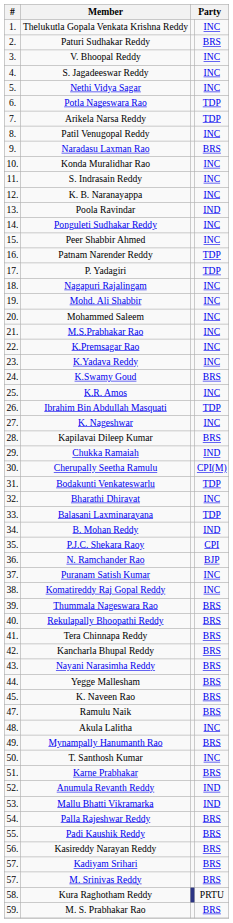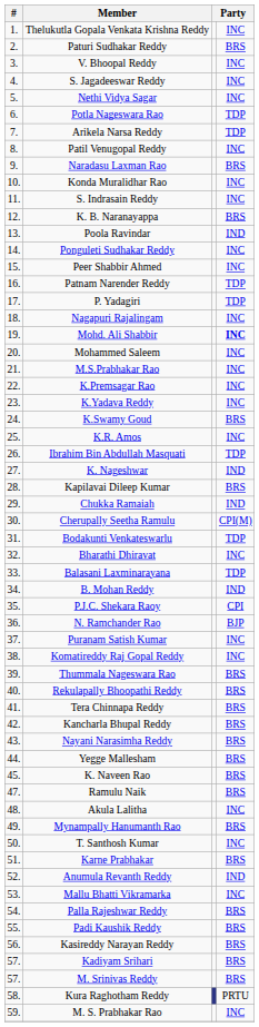K. B. Naranayappa | column 4: INC -> BRS
Mohd. Ali Shabbir | column 4: normal -> bold
K. Nageshwar | column 4: INC -> IND
Mallu Bhatti Vikramarka | column 4: IND -> INC
M. S. Prabhakar Rao | column 4: BRS -> INC
